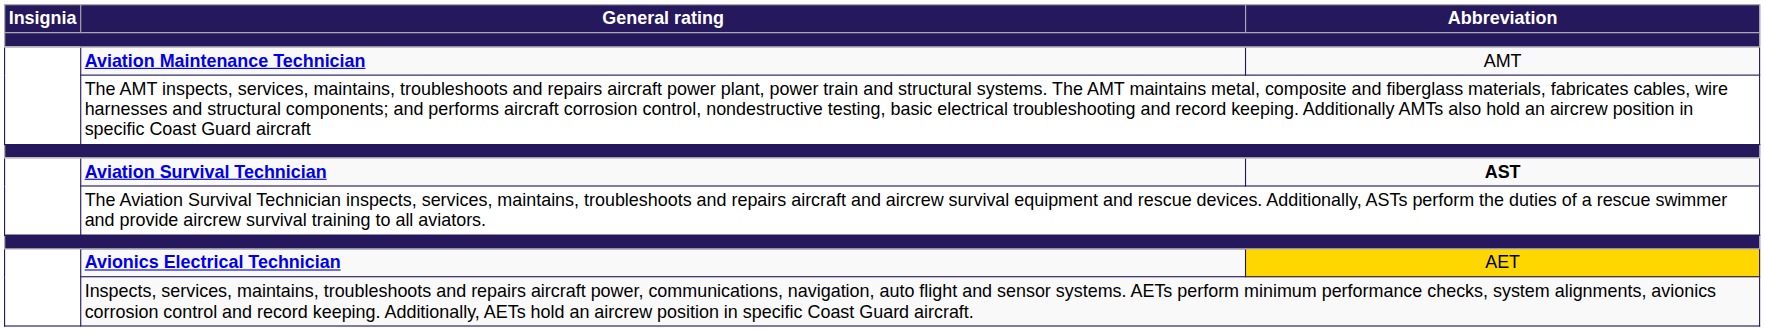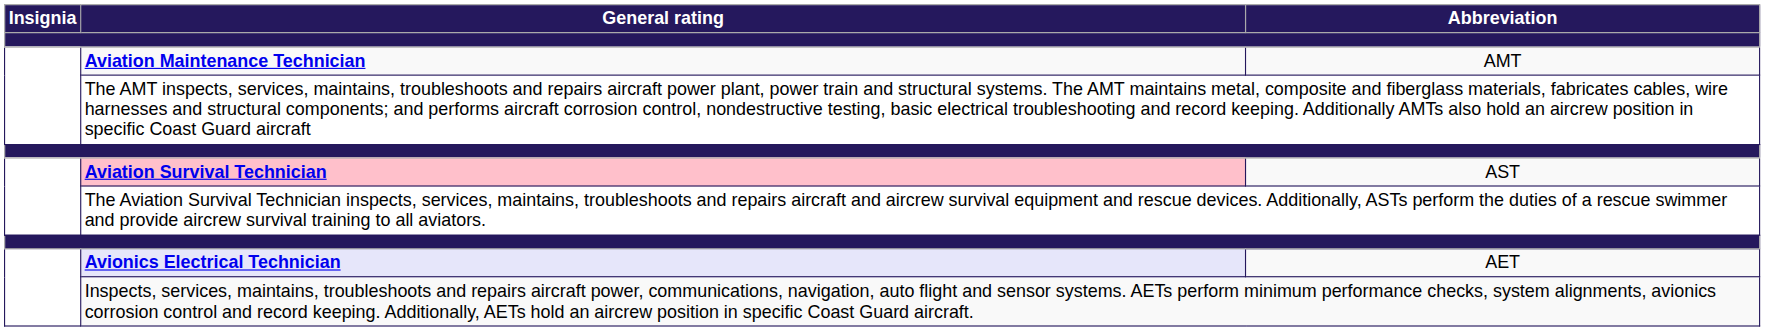Aviation Survival Technician | General rating: no background -> pink background
Aviation Survival Technician | Abbreviation: bold -> normal
Avionics Electrical Technician | General rating: no background -> lavender background
Avionics Electrical Technician | Abbreviation: gold background -> no background
